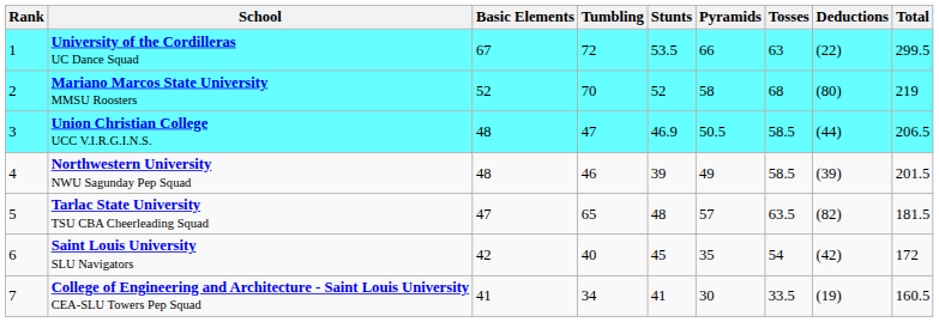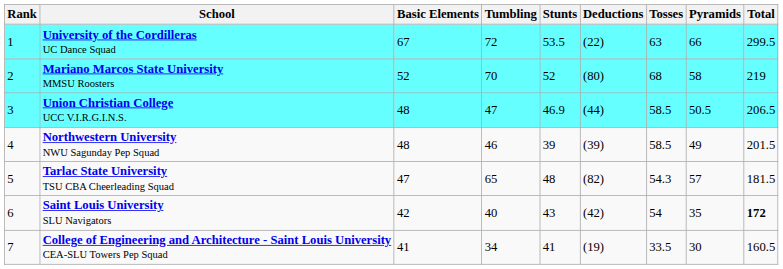columns swapped: Pyramids <-> Deductions
Tarlac State University TSU CBA Cheerleading Squad | Tosses: 63.5 -> 54.3
Saint Louis University SLU Navigators | Stunts: 45 -> 43
Saint Louis University SLU Navigators | Total: normal -> bold
